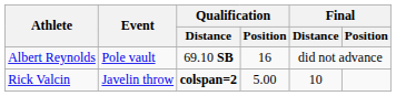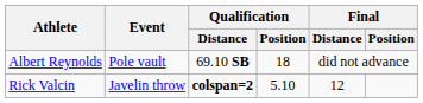Albert Reynolds | Qualification / Position: 16 -> 18
Rick Valcin | Qualification / Position: 5.00 -> 5.10
Rick Valcin | Final / Distance: 10 -> 12
